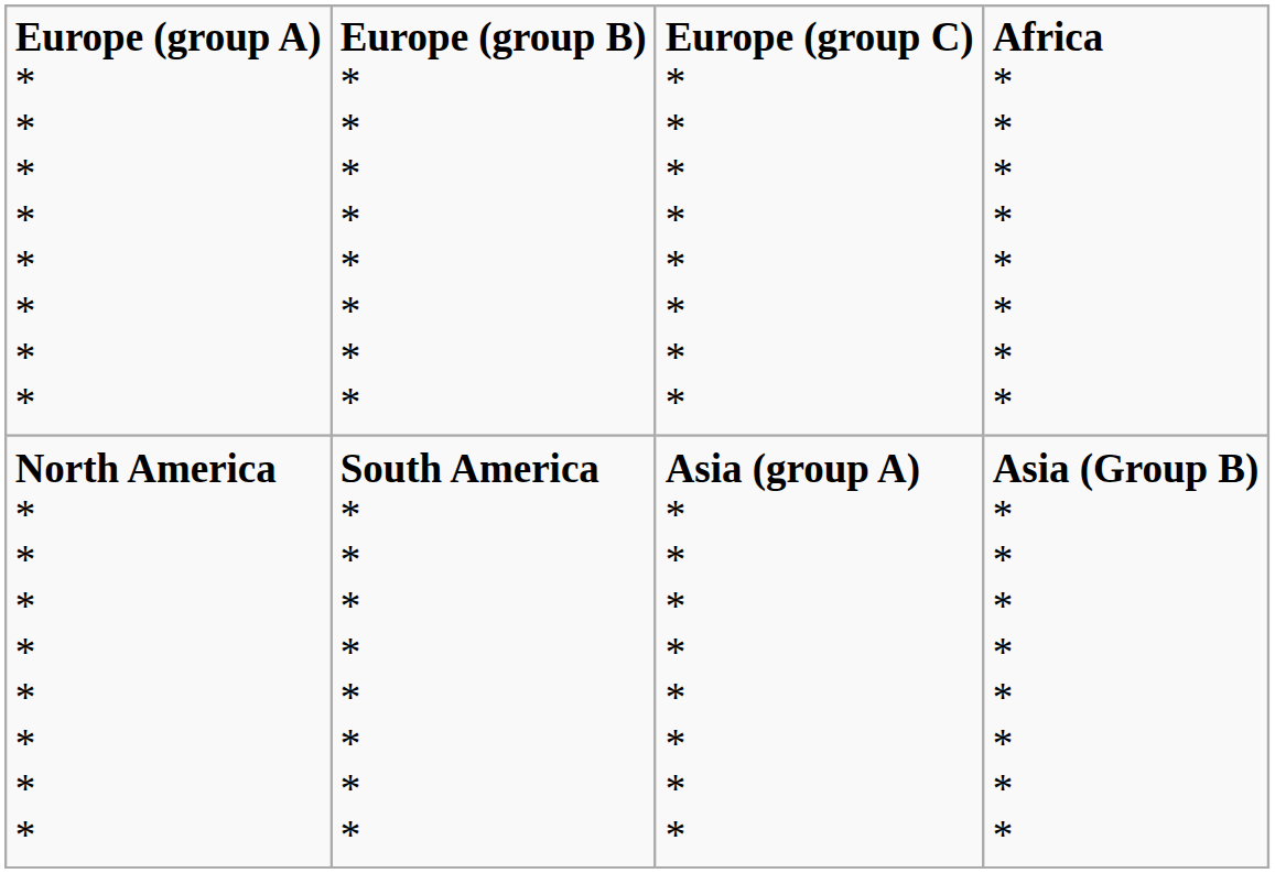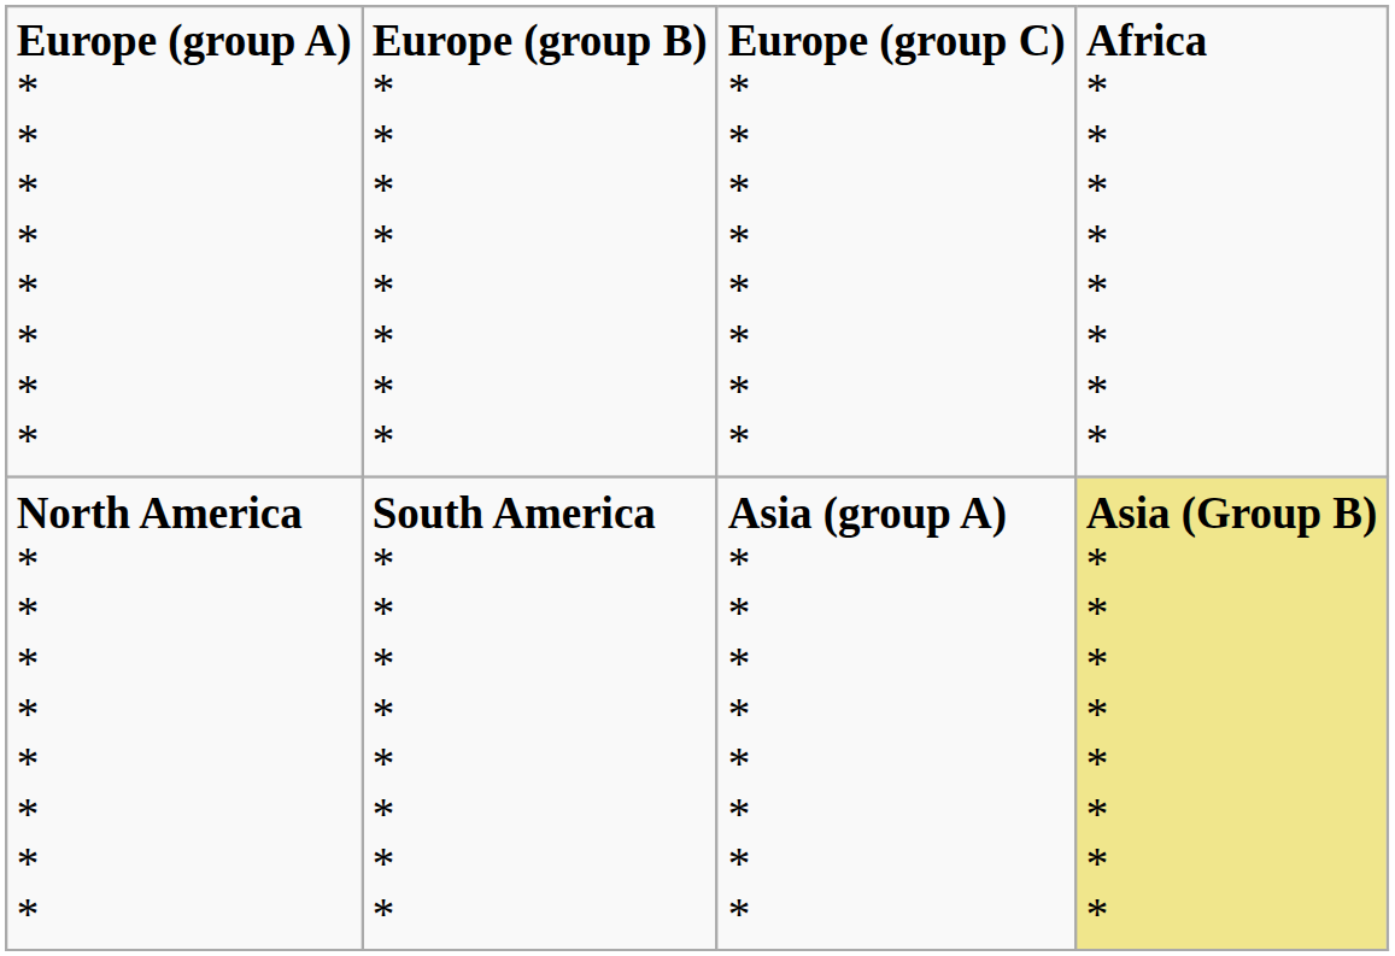North America * * * * * * * * | column 4: no background -> khaki background
